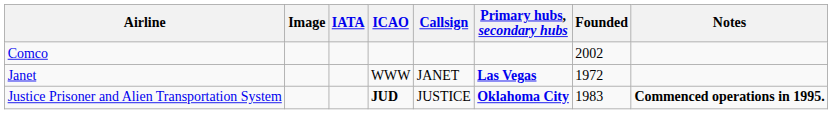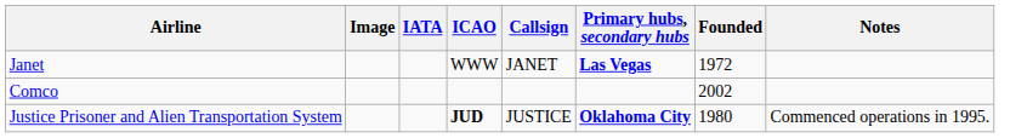rows swapped: Comco <-> Janet
Justice Prisoner and Alien Transportation System | Founded: 1983 -> 1980
Justice Prisoner and Alien Transportation System | Notes: bold -> normal
